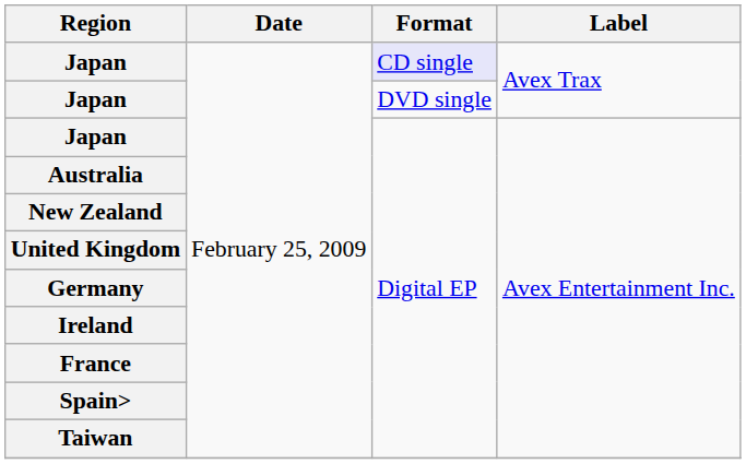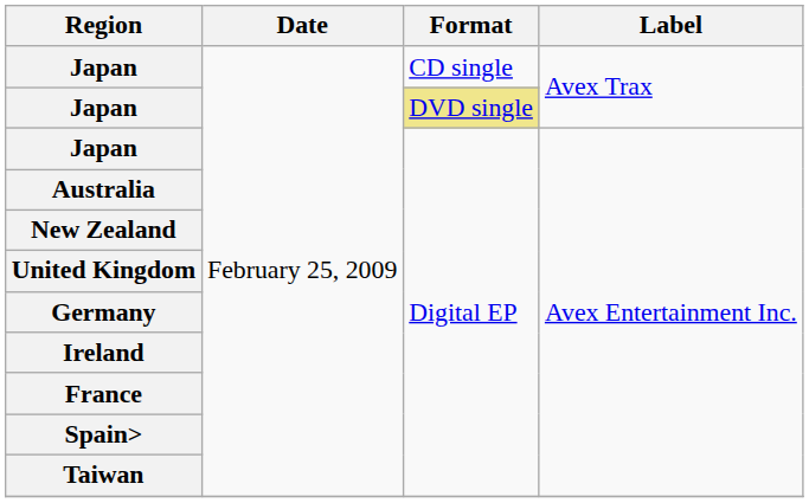CD single | Format: lavender background -> no background
DVD single | Format: no background -> khaki background
